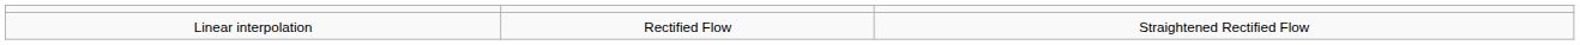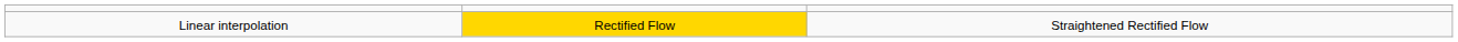Linear interpolation | column 2: no background -> gold background
